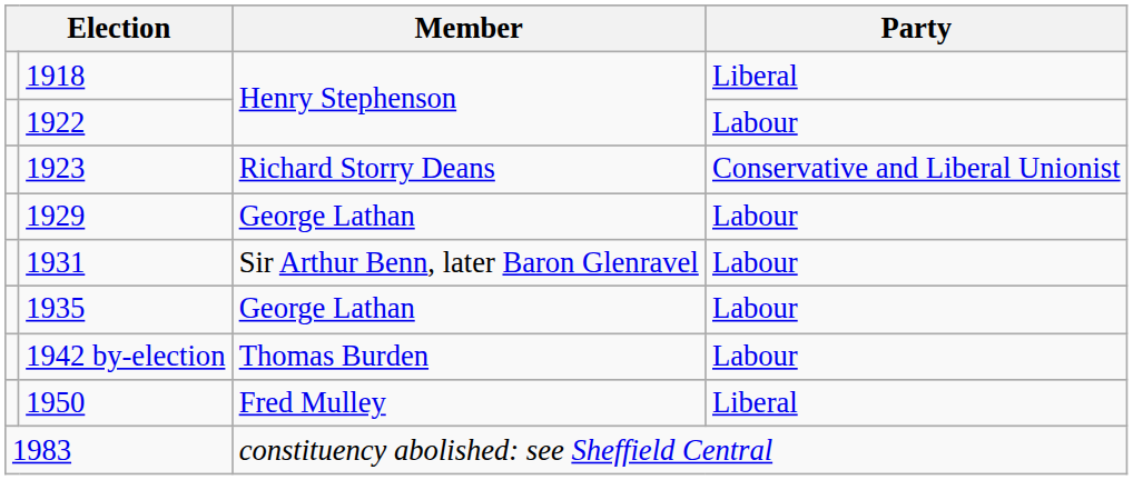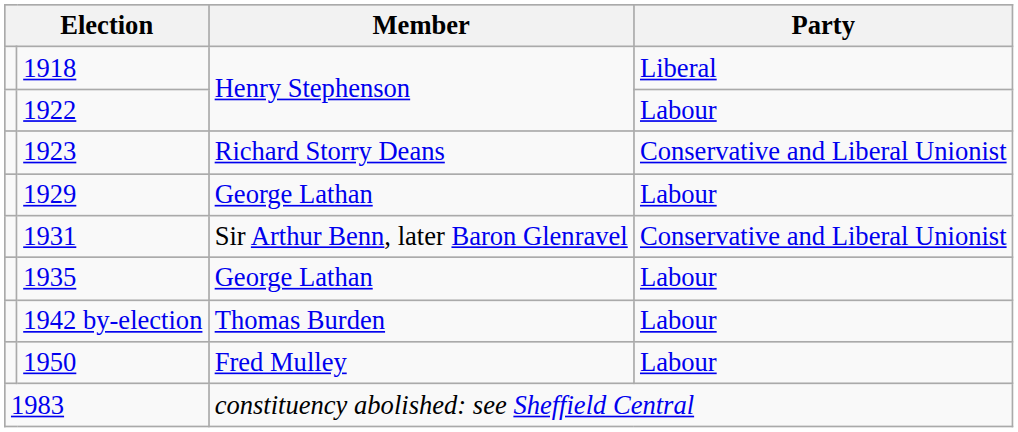1931 | Party: Labour -> Conservative and Liberal Unionist
1950 | Party: Liberal -> Labour
